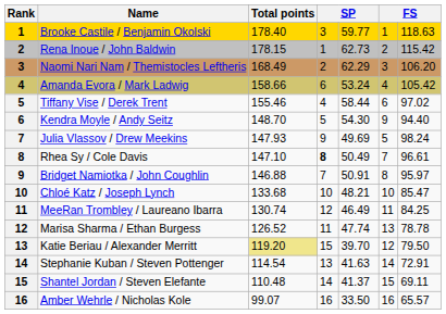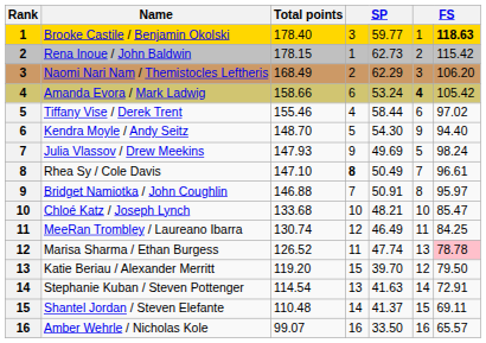Brooke Castile / Benjamin Okolski | column 7: normal -> bold
Amanda Evora / Mark Ladwig | column 6: normal -> bold
Marisa Sharma / Ethan Burgess | column 7: no background -> pink background
Katie Beriau / Alexander Merritt | Total points: khaki background -> no background
